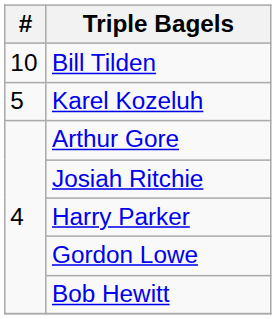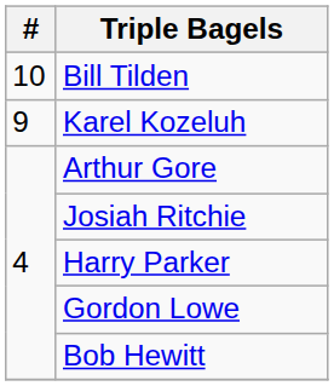Karel Kozeluh | #: 5 -> 9
